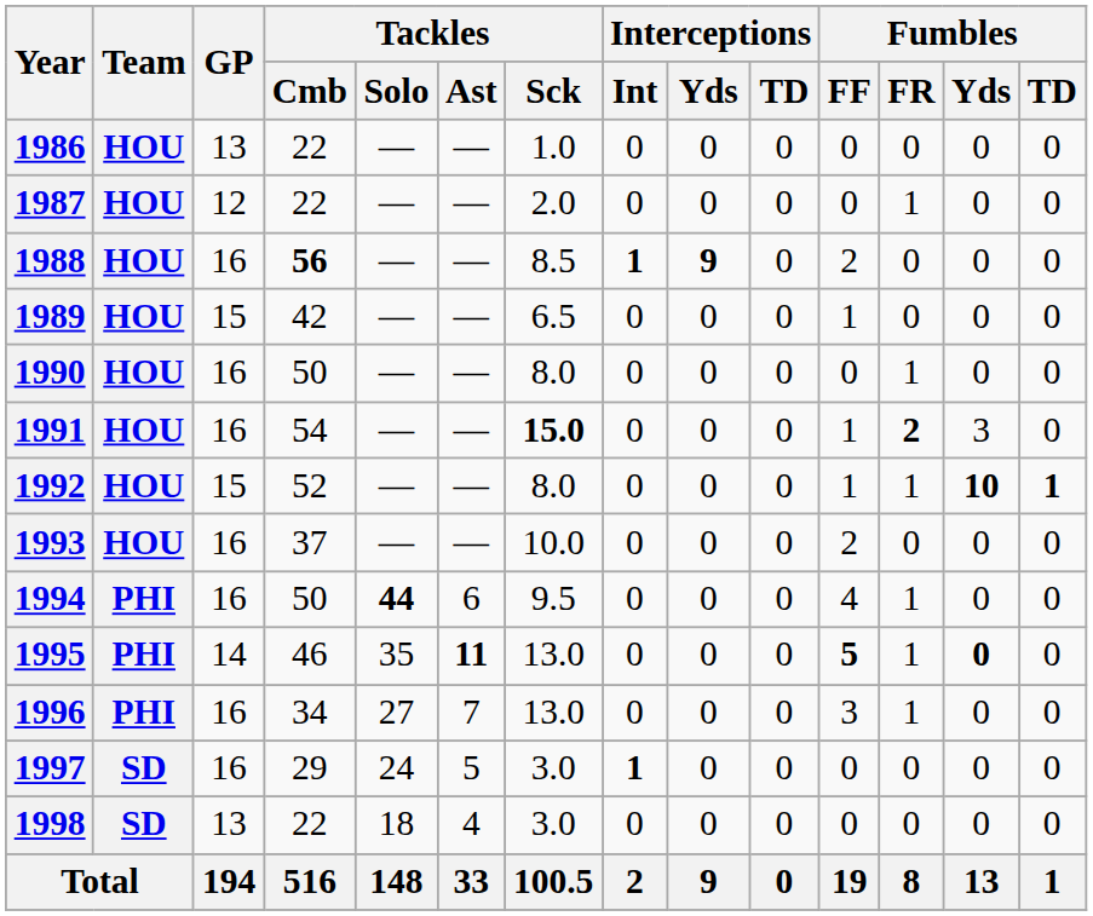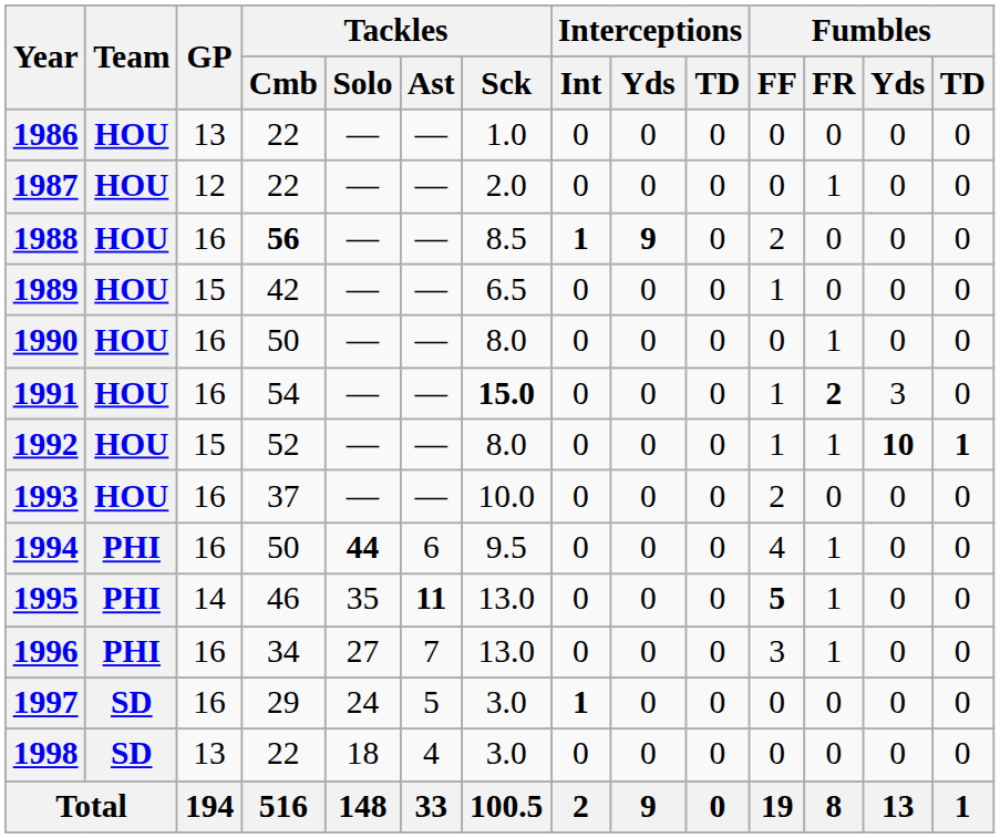1995 | Fumbles / Yds: bold -> normal
